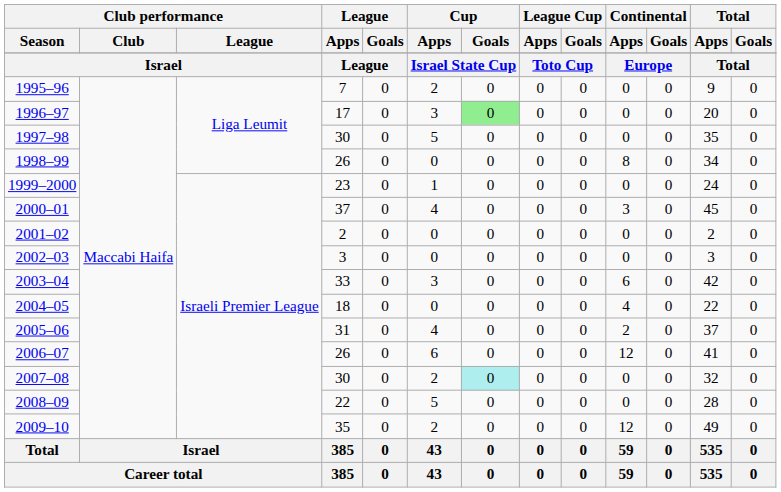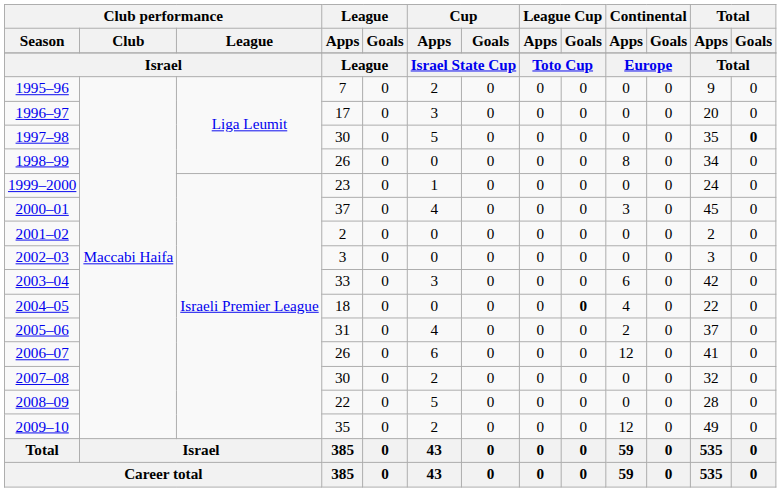1996–97 | Cup / Goals: lightgreen background -> no background
1997–98 | Total / Goals: normal -> bold
2004–05 | League Cup / Goals: normal -> bold
2007–08 | Cup / Goals: paleturquoise background -> no background
